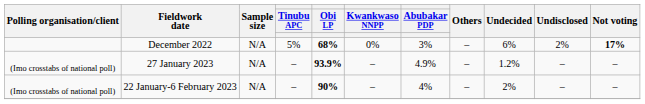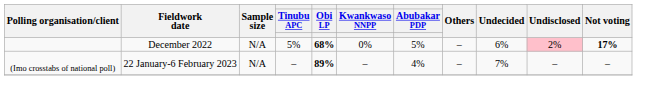December 2022 | Abubakar PDP: 3% -> 5%
December 2022 | Undisclosed: no background -> pink background
- row: (Imo crosstabs of national poll) | 27 January 2023 | N/A | – | 93.9% | – | 4.9% | – | 1.2% | – | –
22 January-6 February 2023 | Obi LP: 90% -> 89%
22 January-6 February 2023 | Undecided: 2% -> 7%
